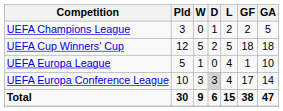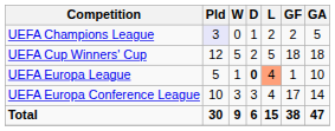UEFA Champions League | Pld: no background -> lavender background
UEFA Europa League | D: normal -> bold
UEFA Europa League | L: no background -> lightsalmon background
UEFA Europa Conference League | D: lightgrey background -> no background
